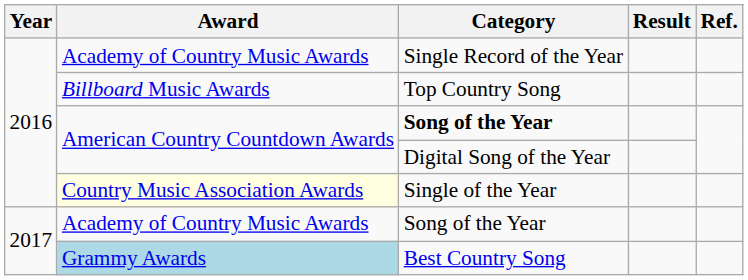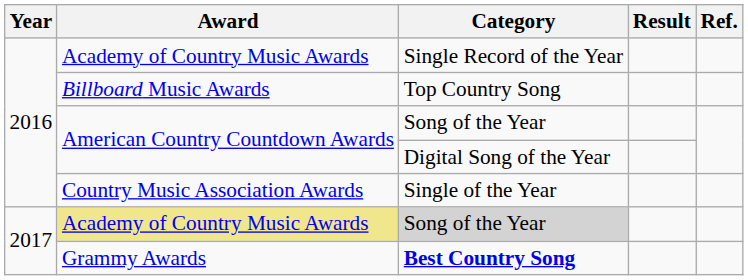American Country Countdown Awards / Song of the Year | Category: bold -> normal
Single of the Year | Award: lightyellow background -> no background
Academy of Country Music Awards / Song of the Year | Award: no background -> khaki background
Academy of Country Music Awards / Song of the Year | Category: no background -> lightgrey background
Best Country Song | Award: lightblue background -> no background
Best Country Song | Category: normal -> bold
